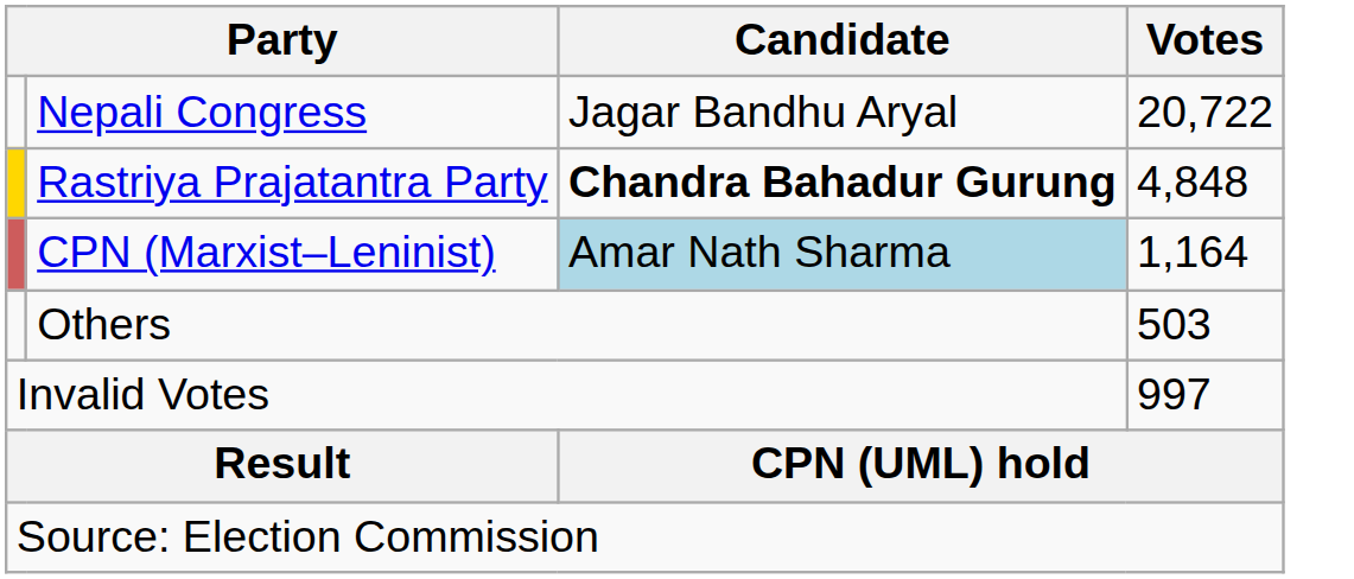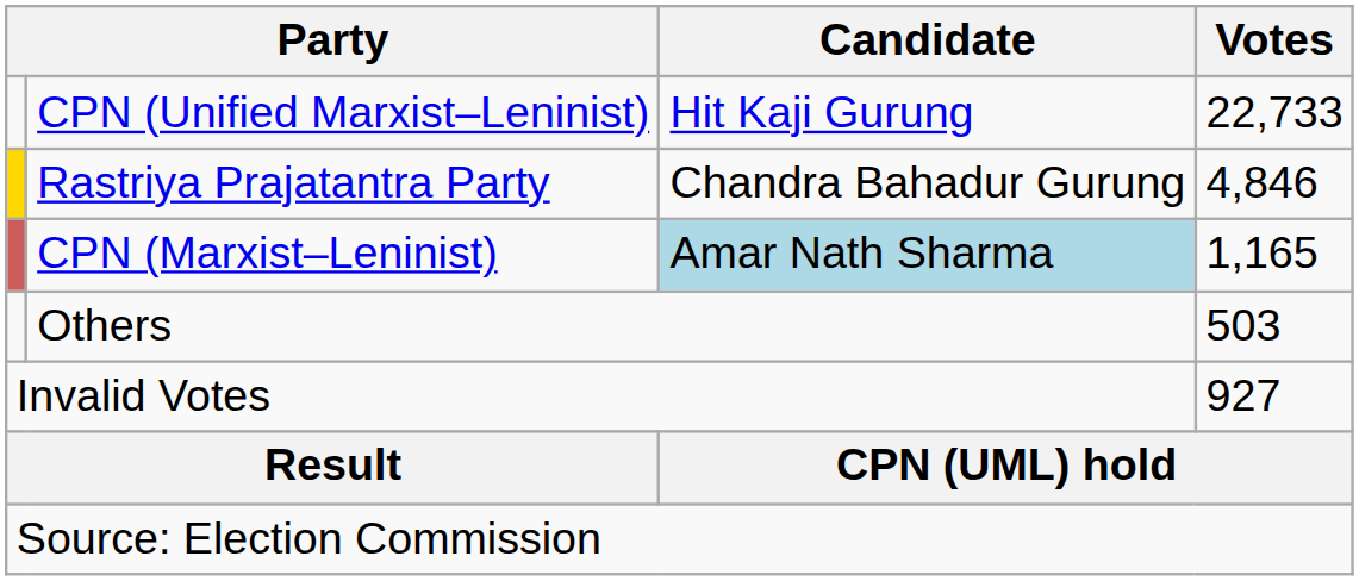+ row: CPN (Unified Marxist–Leninist) | Hit Kaji Gurung | 22,733
- row: Nepali Congress | Jagar Bandhu Aryal | 20,722
Rastriya Prajatantra Party | Candidate: bold -> normal
Rastriya Prajatantra Party | Votes: 4,848 -> 4,846
CPN (Marxist–Leninist) | Votes: 1,164 -> 1,165
Invalid Votes | Votes: 997 -> 927
